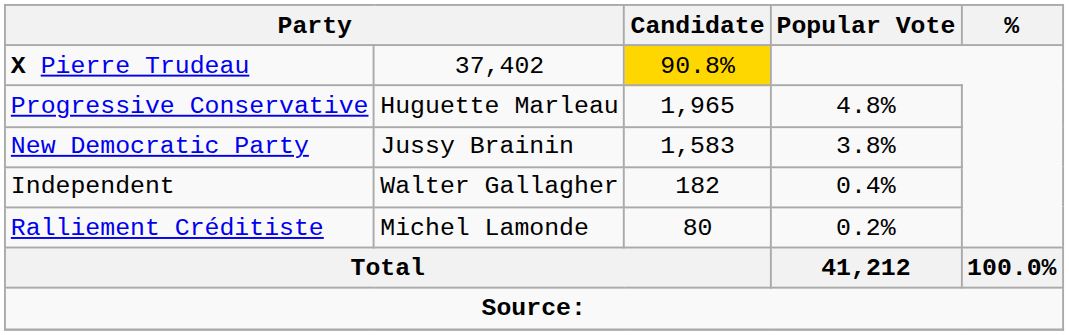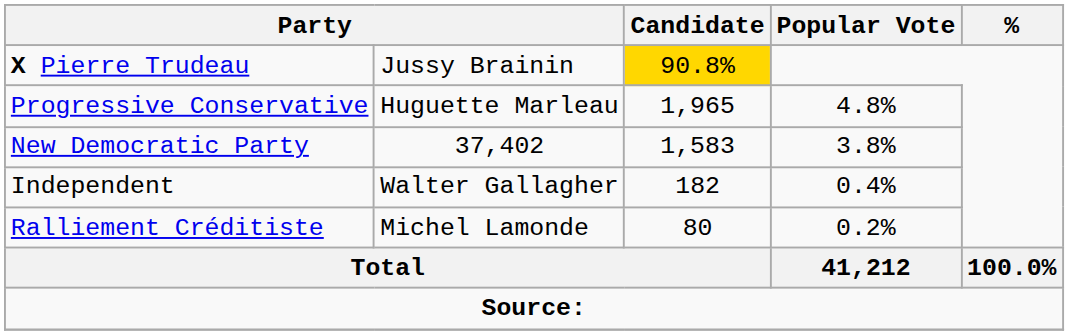X Pierre Trudeau | column 2: 37,402 -> Jussy Brainin
New Democratic Party | column 2: Jussy Brainin -> 37,402
